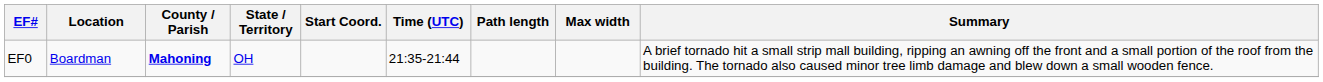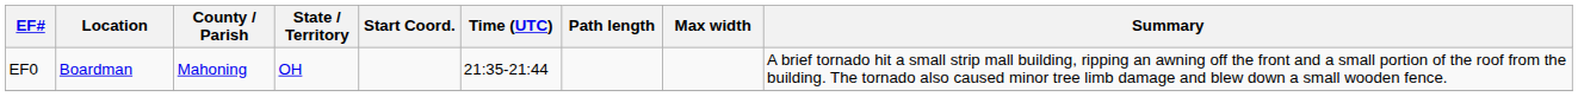EF0 | County / Parish: bold -> normal
